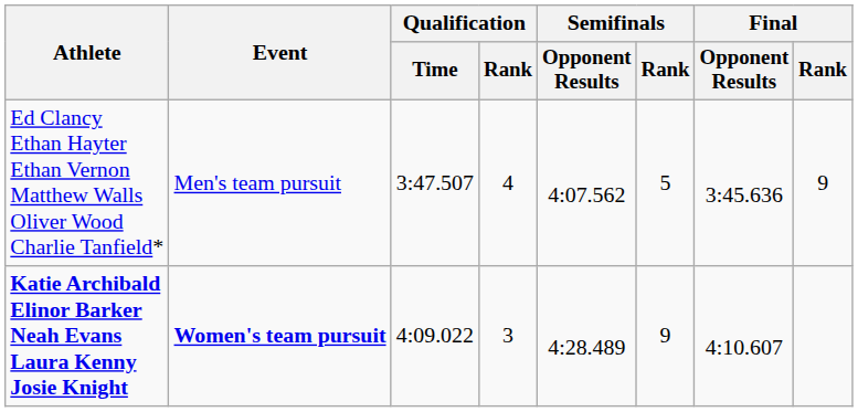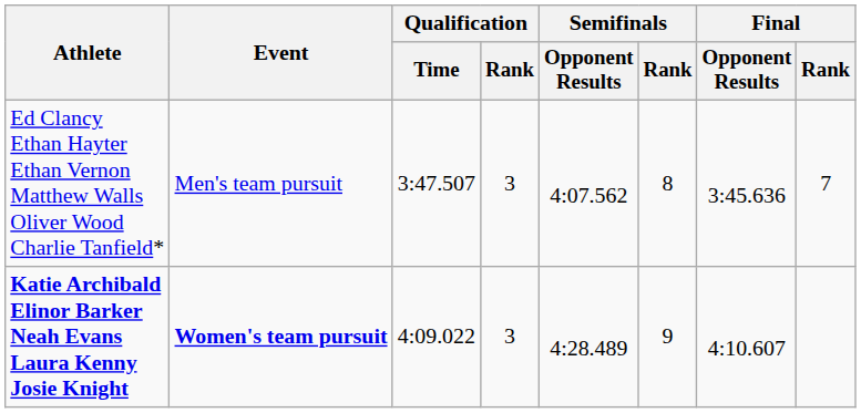row 3 | Qualification / Rank: 4 -> 3
row 3 | Semifinals / Rank: 5 -> 8
row 3 | Final / Rank: 9 -> 7
